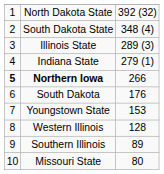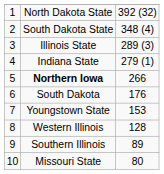Northern Iowa | column 1: bold -> normal
